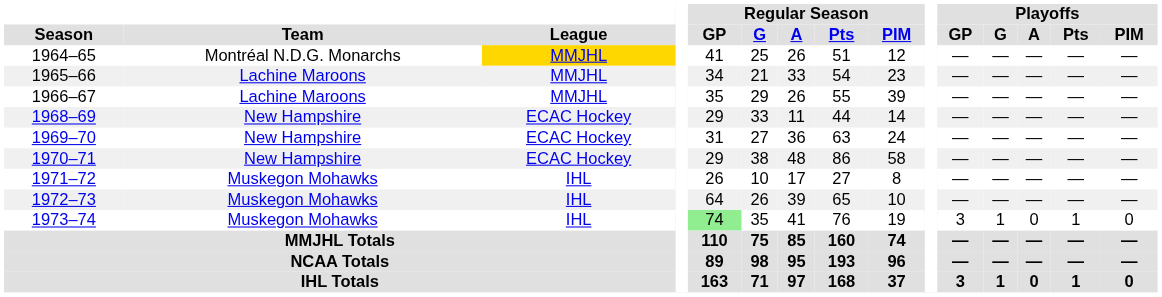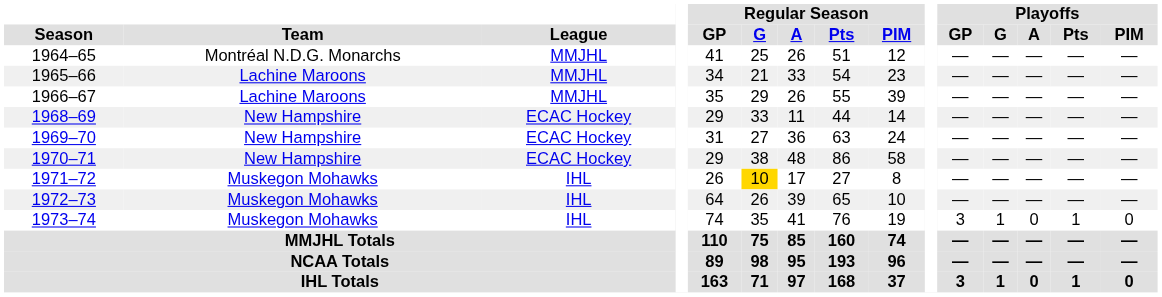1964–65 | League: gold background -> no background
1971–72 | Regular Season / G: no background -> gold background
1973–74 | Regular Season / GP: lightgreen background -> no background
